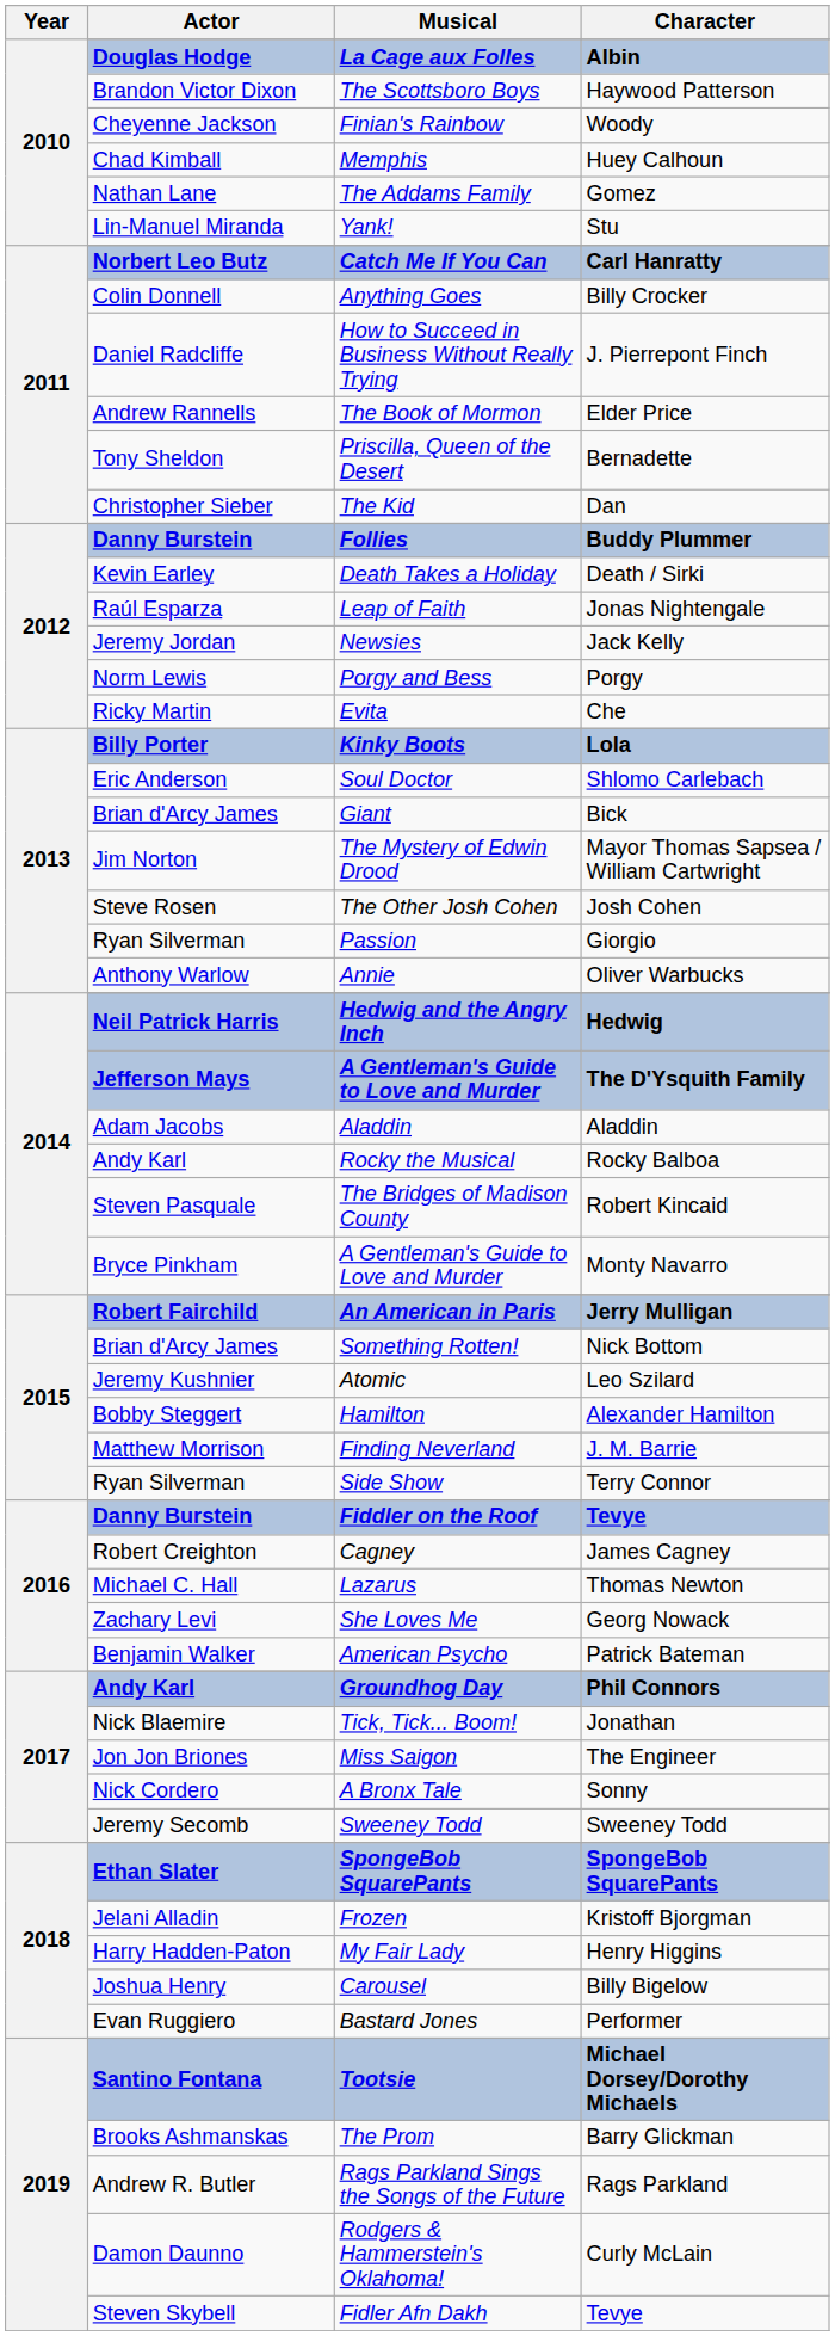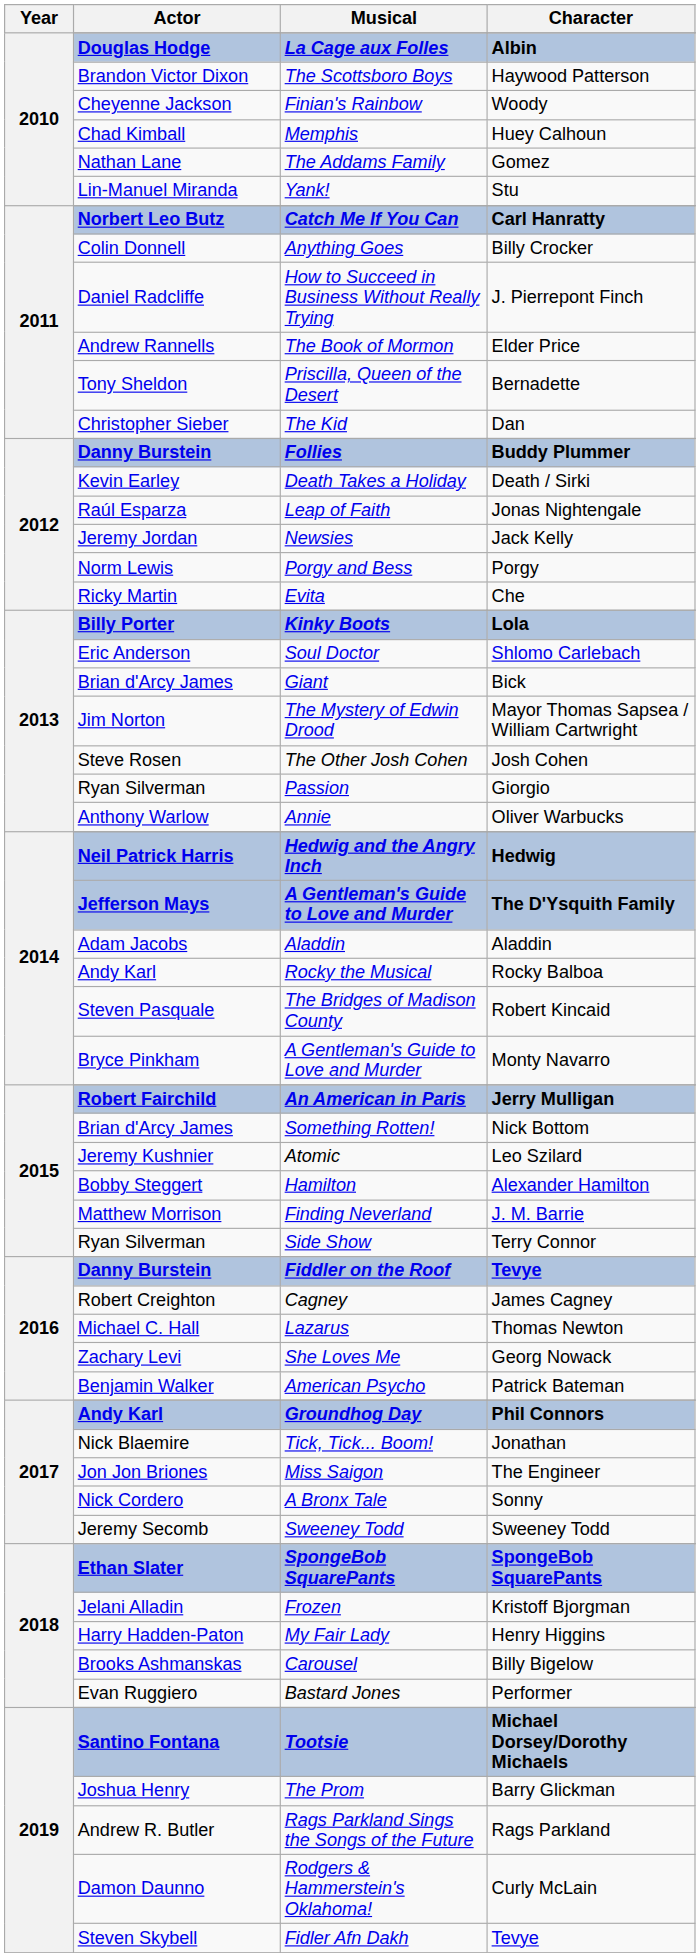Carousel | Actor: Joshua Henry -> Brooks Ashmanskas
The Prom | Actor: Brooks Ashmanskas -> Joshua Henry
